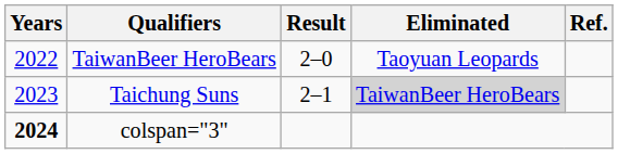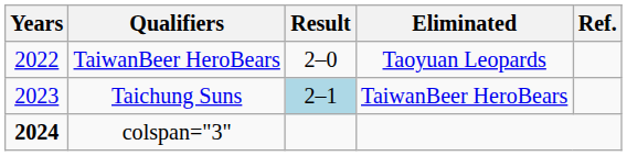Taichung Suns | Result: no background -> lightblue background
Taichung Suns | Eliminated: lightgrey background -> no background
